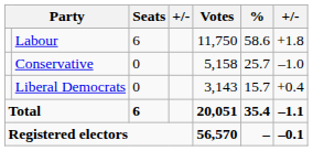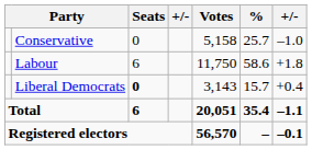rows swapped: Labour <-> Conservative
Liberal Democrats | Seats: normal -> bold
